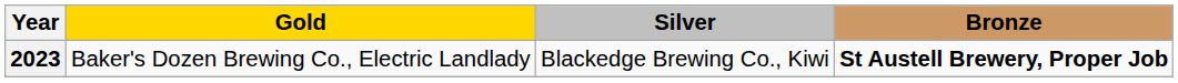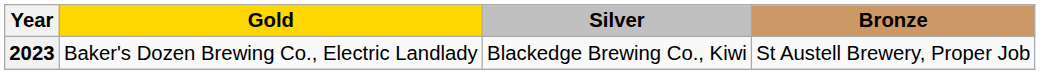2023 | Bronze: bold -> normal
